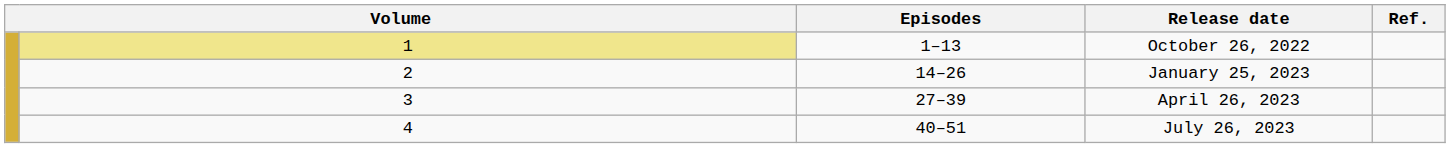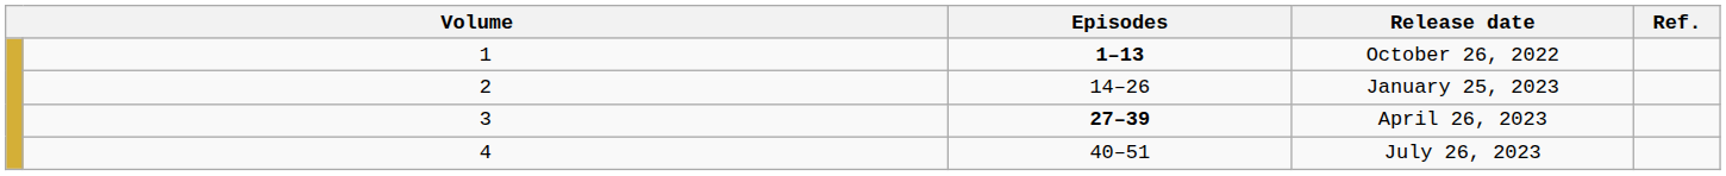October 26, 2022 | column 2: khaki background -> no background
October 26, 2022 | Episodes: normal -> bold
April 26, 2023 | Episodes: normal -> bold
